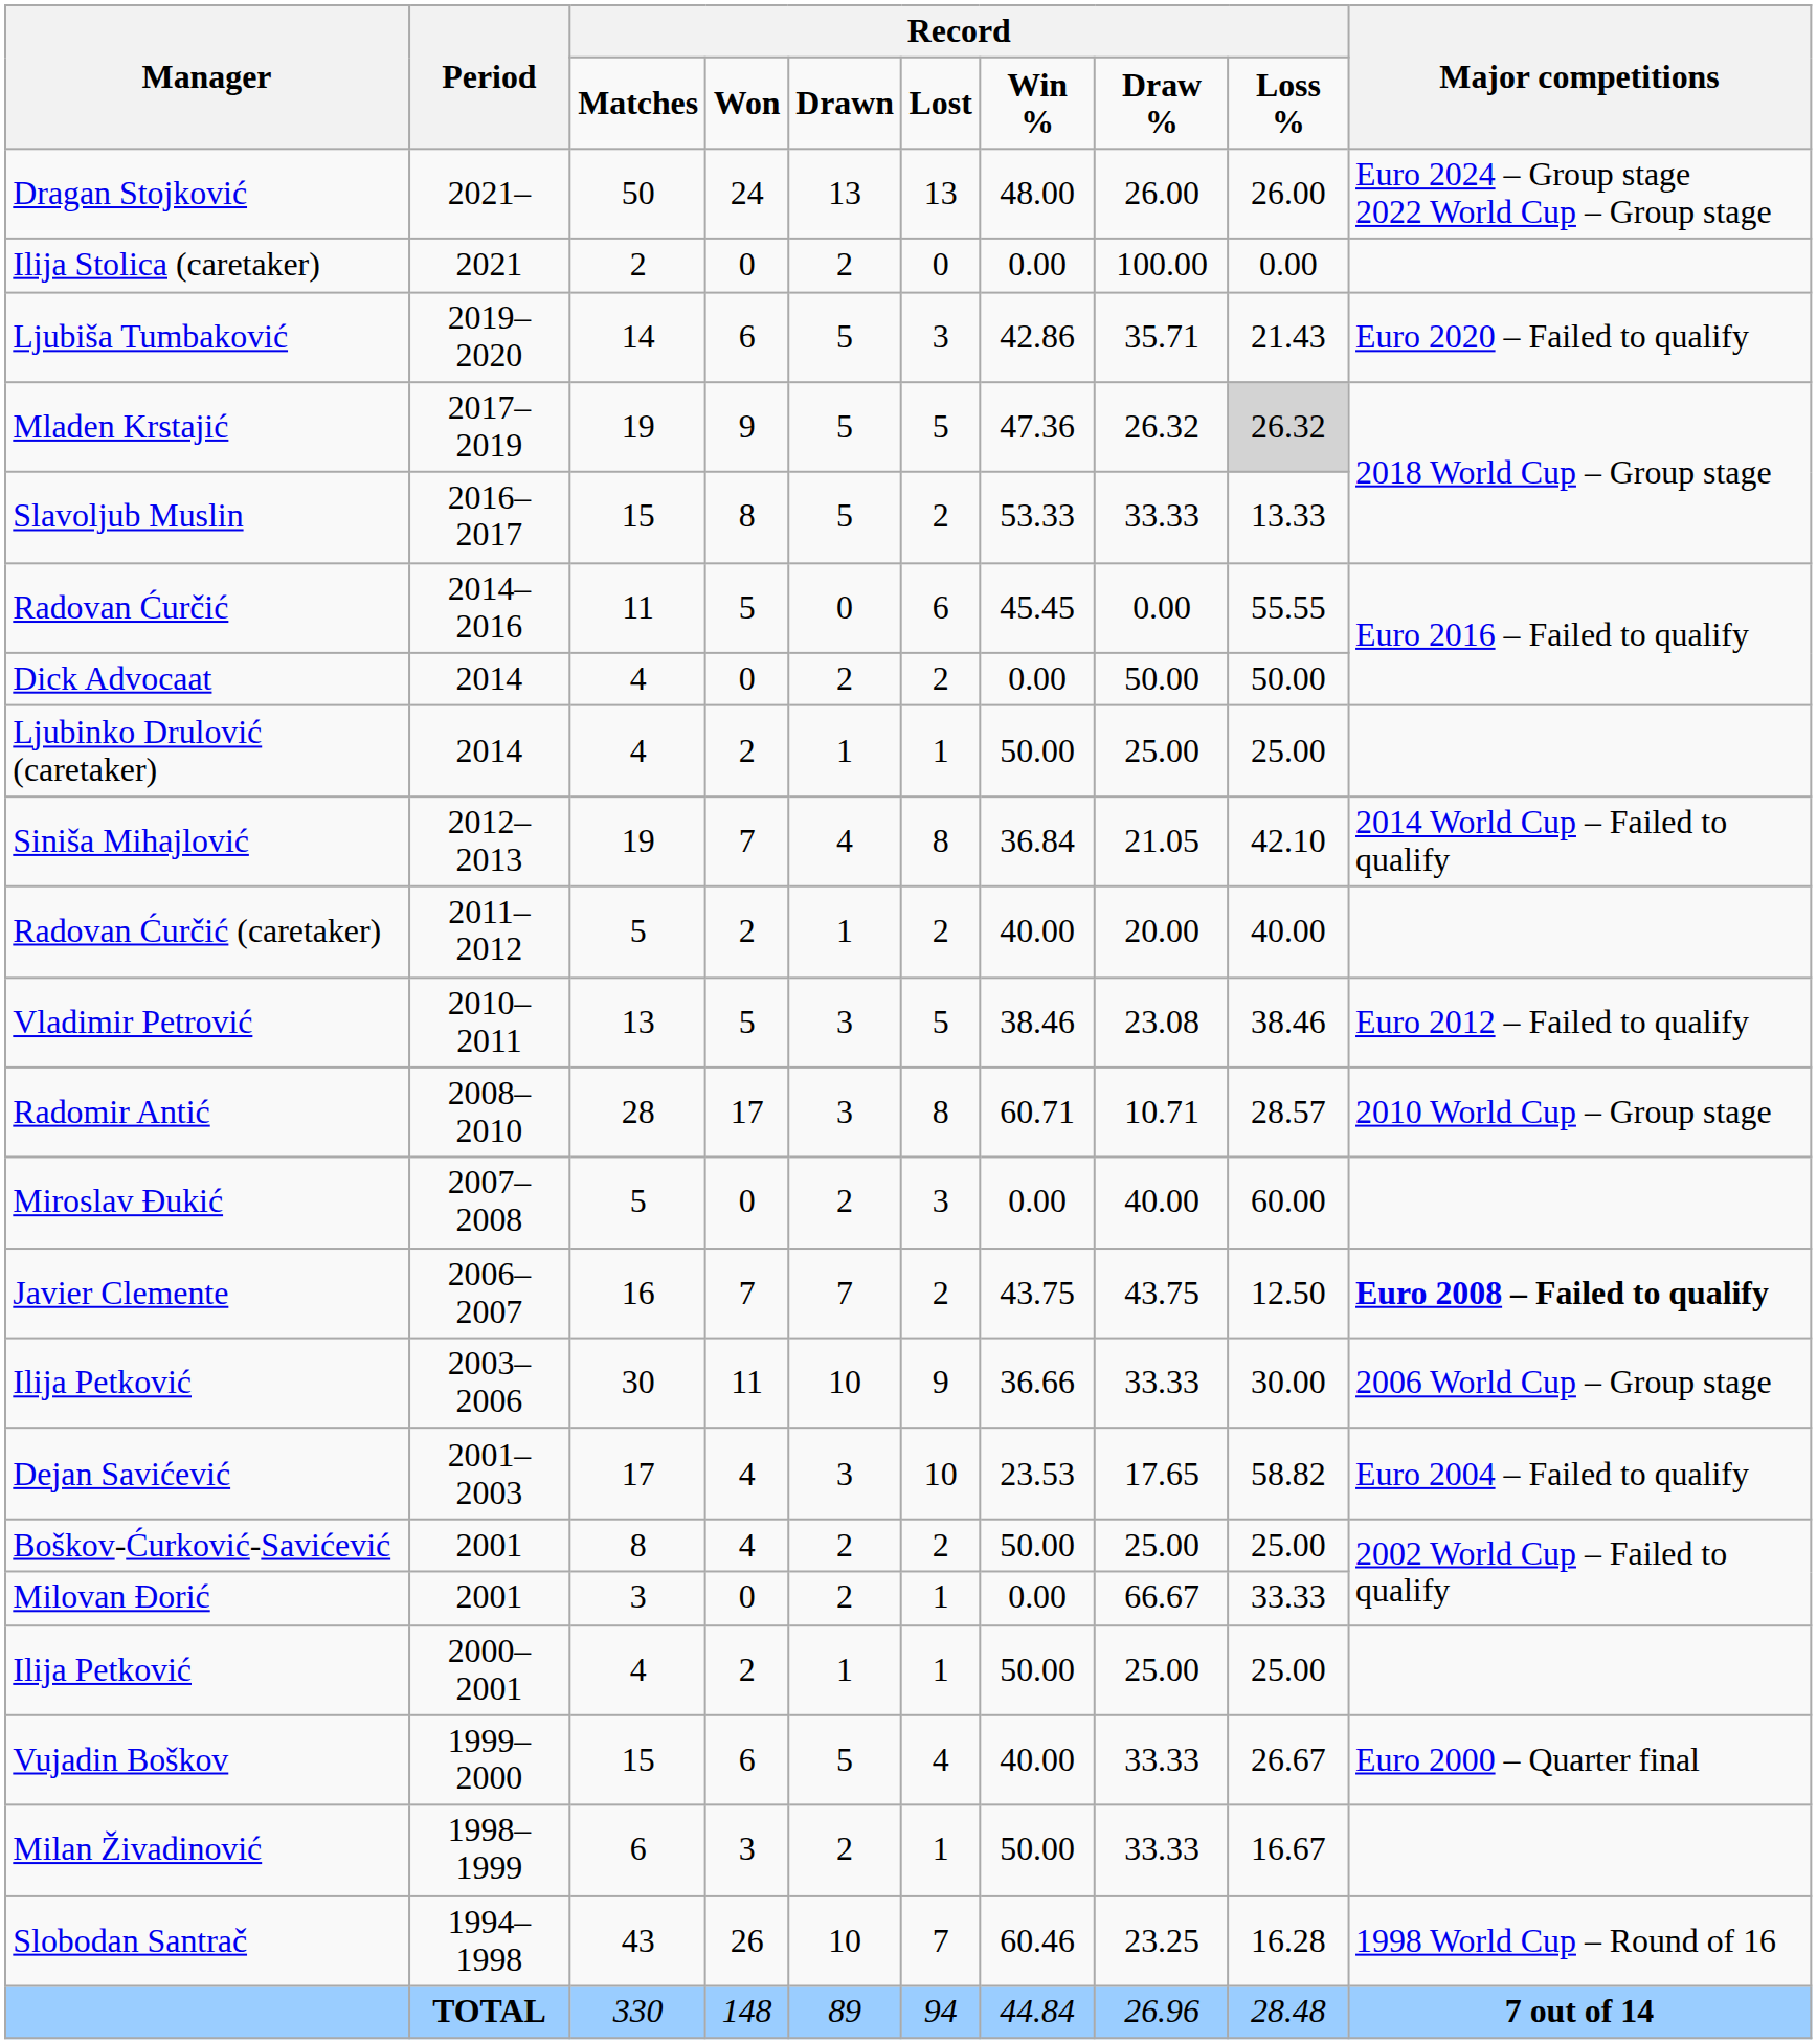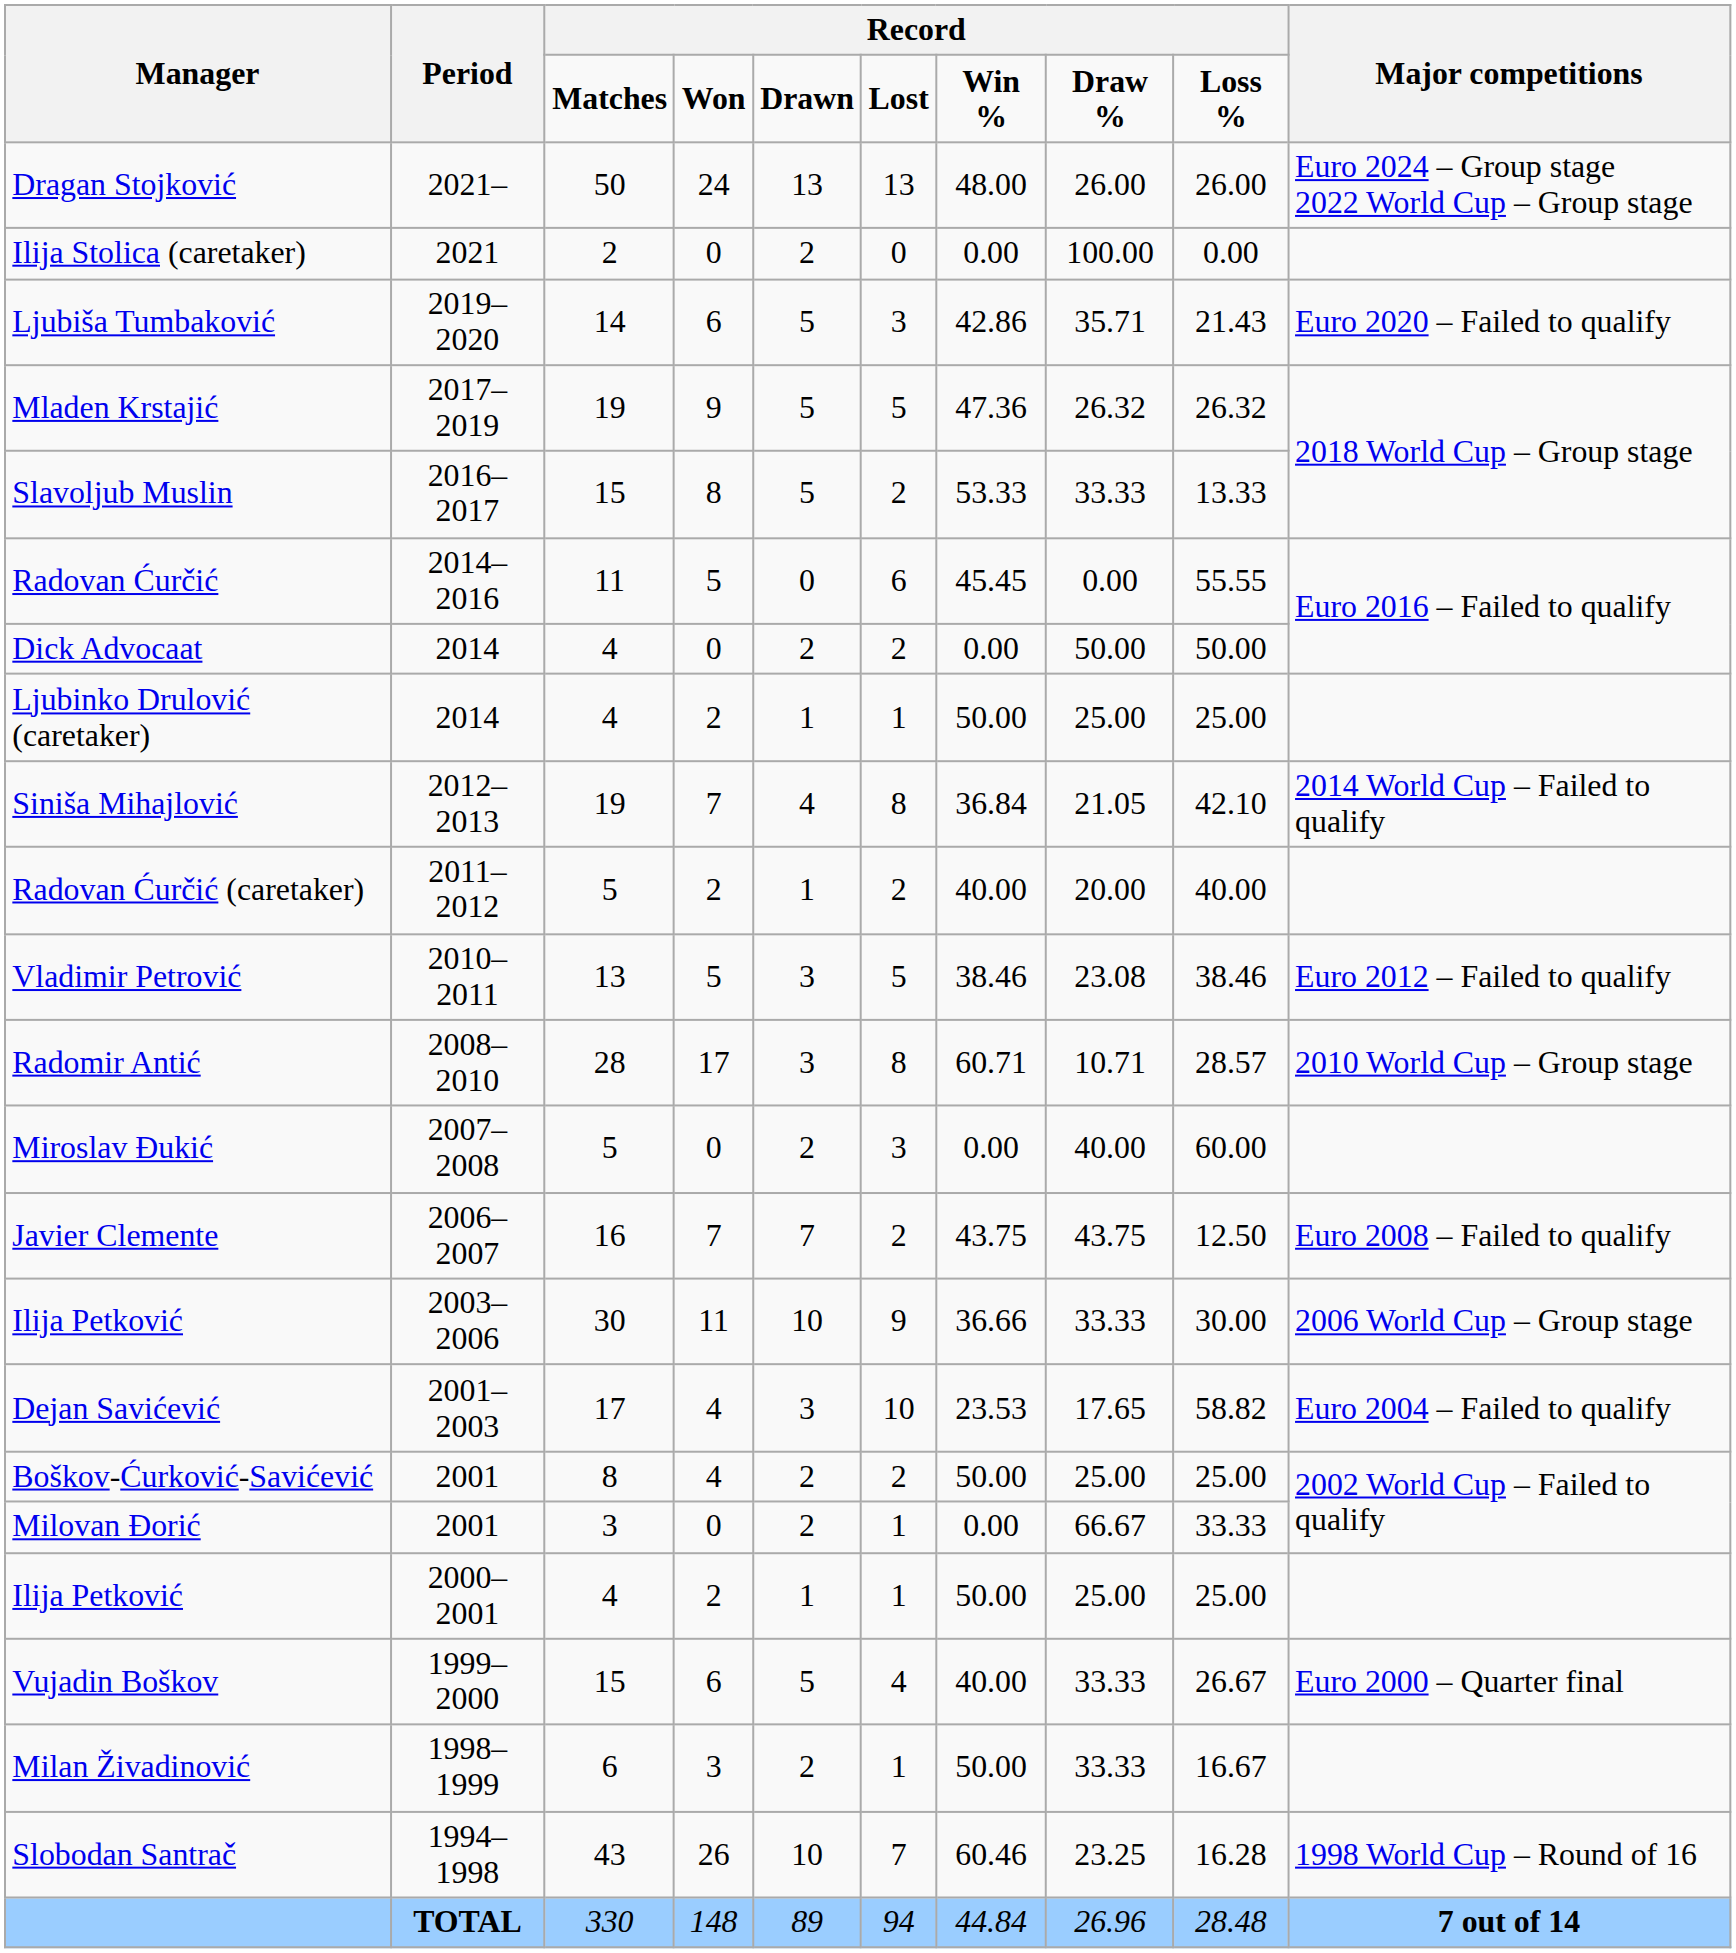Mladen Krstajić | column 9: lightgrey background -> no background
Javier Clemente | Major competitions: bold -> normal
